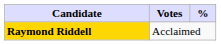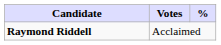Raymond Riddell | Candidate: gold background -> no background
